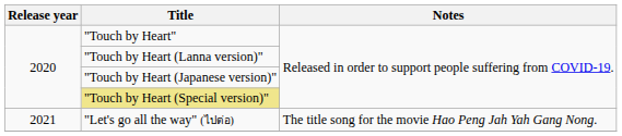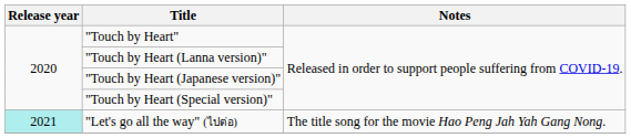"Touch by Heart (Special version)" | Title: khaki background -> no background
"Let's go all the way" (ไปต่อ) | Release year: no background -> paleturquoise background
